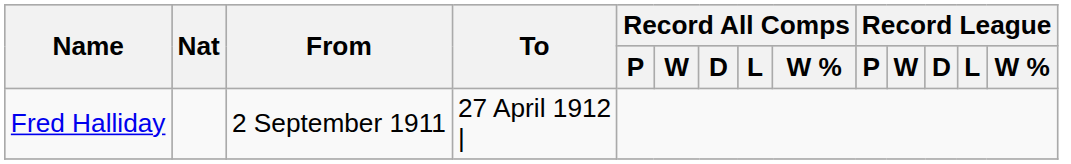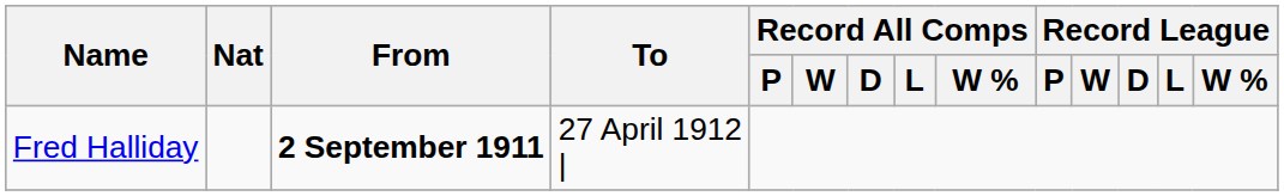Fred Halliday | From: normal -> bold
